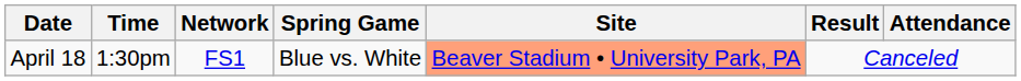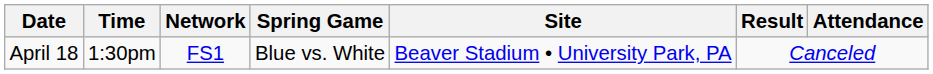April 18 | Site: lightsalmon background -> no background
